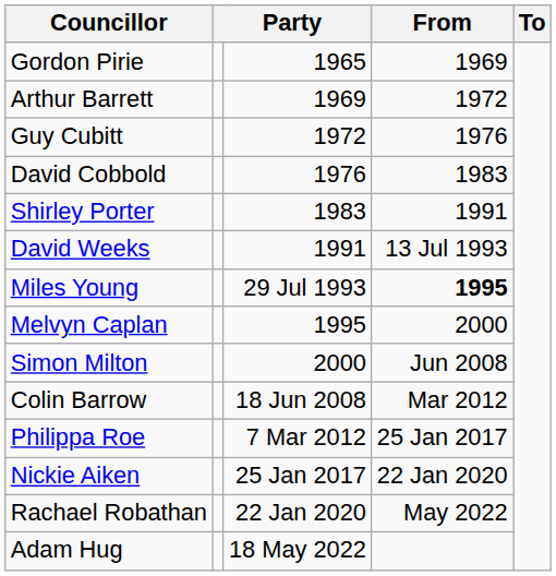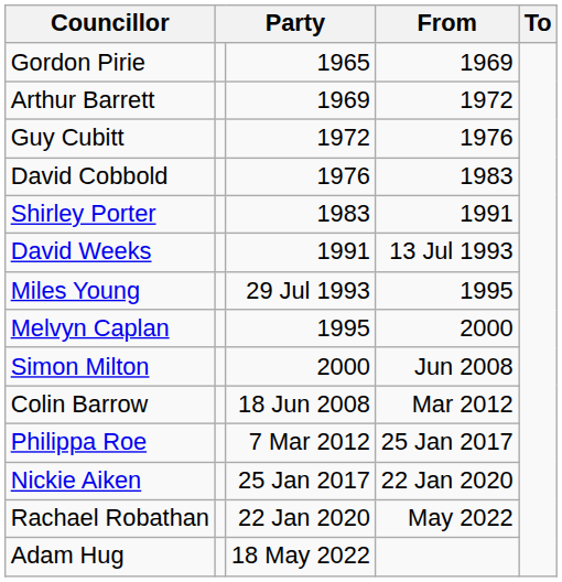Miles Young | From: bold -> normal
